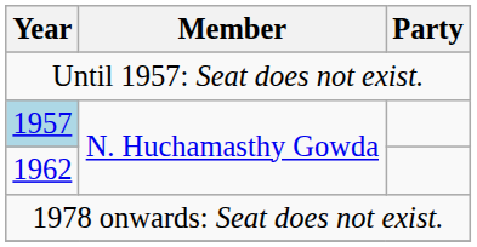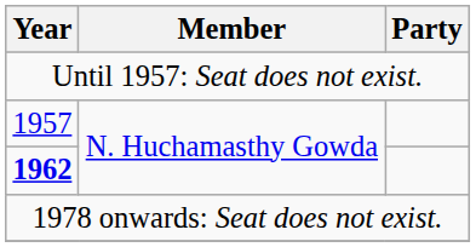1957 | Year: lightblue background -> no background
1962 | Year: normal -> bold
